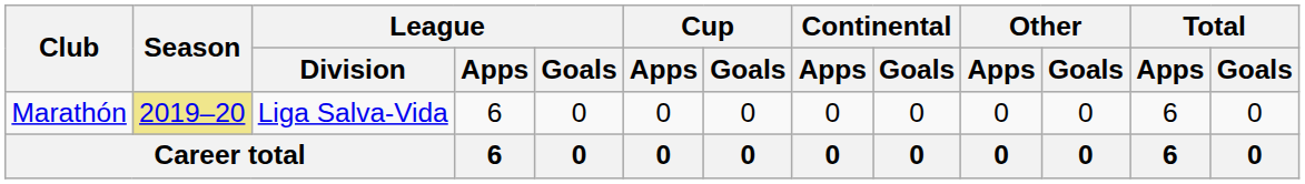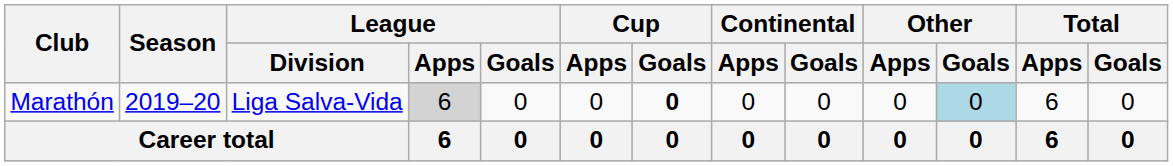Marathón | Season: khaki background -> no background
Marathón | League / Apps: no background -> lightgrey background
Marathón | Cup / Goals: normal -> bold
Marathón | Other / Goals: no background -> lightblue background
